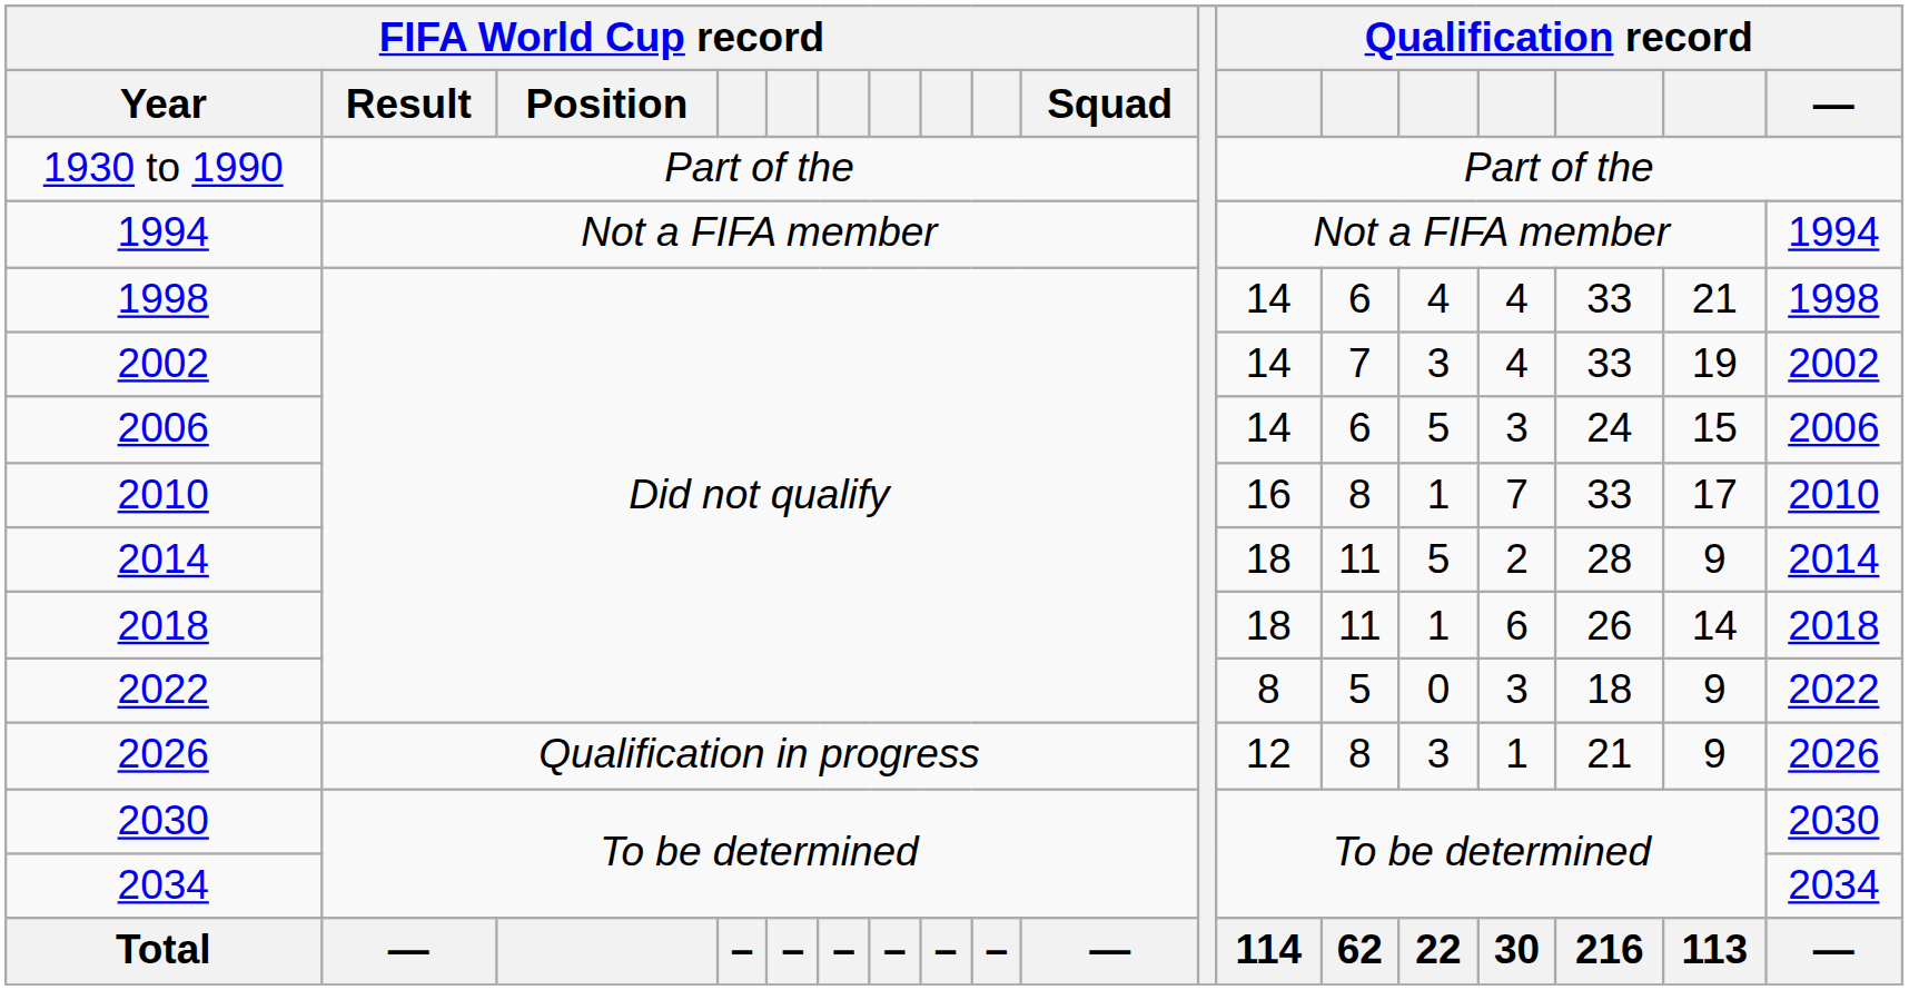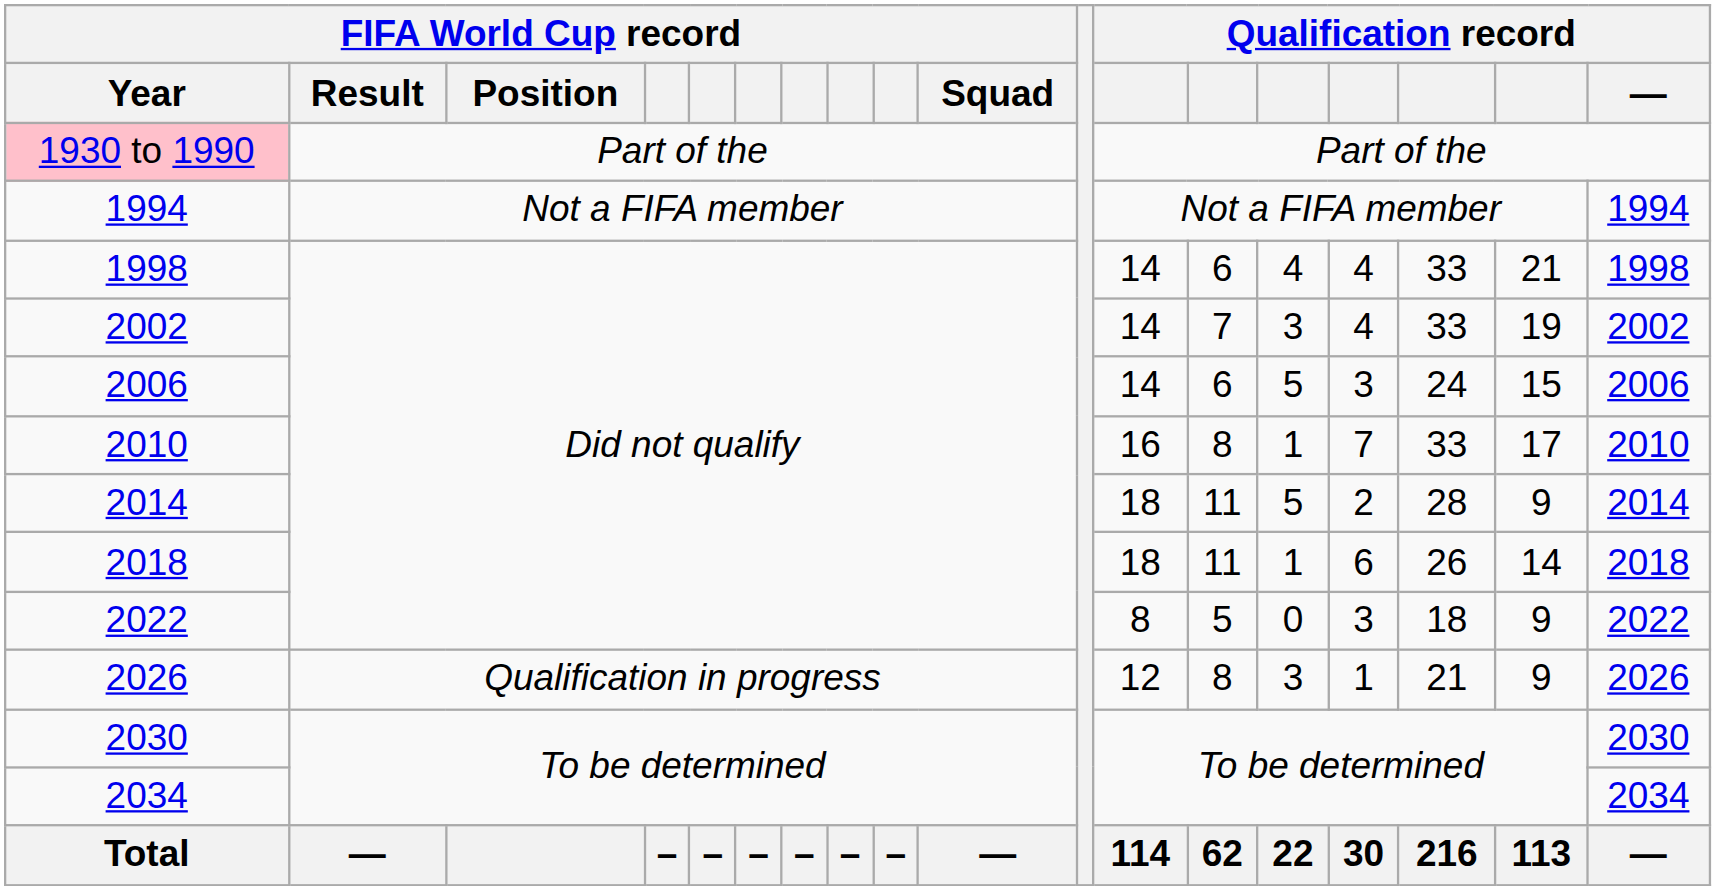1930 to 1990 | FIFA World Cup record / Year: no background -> pink background
